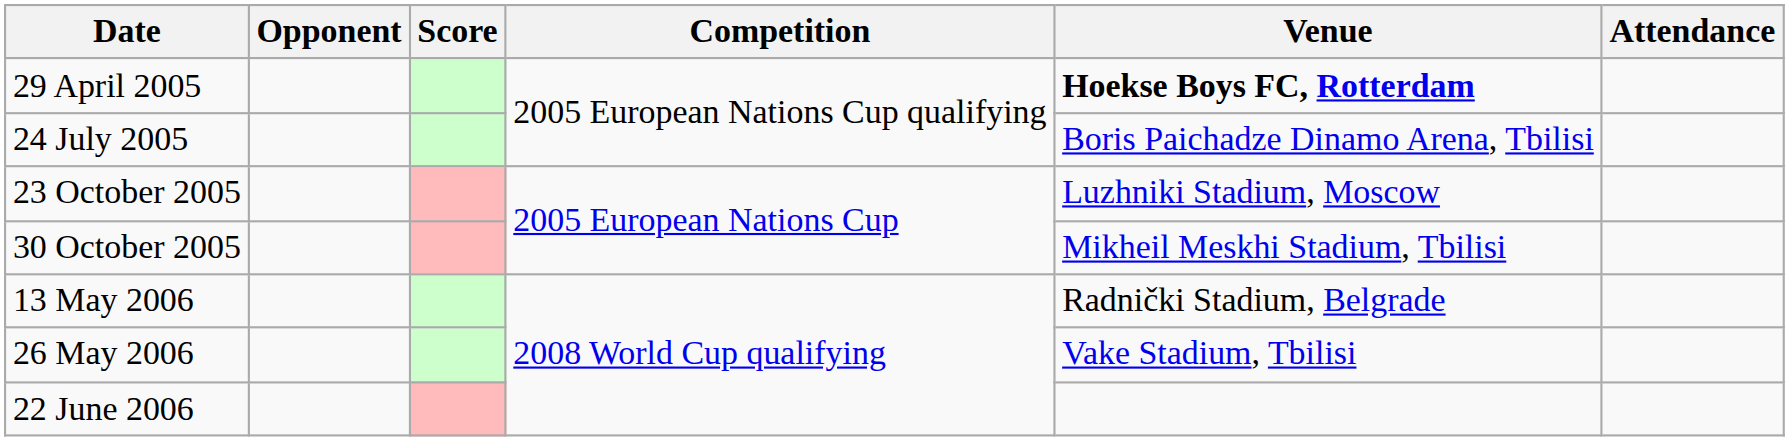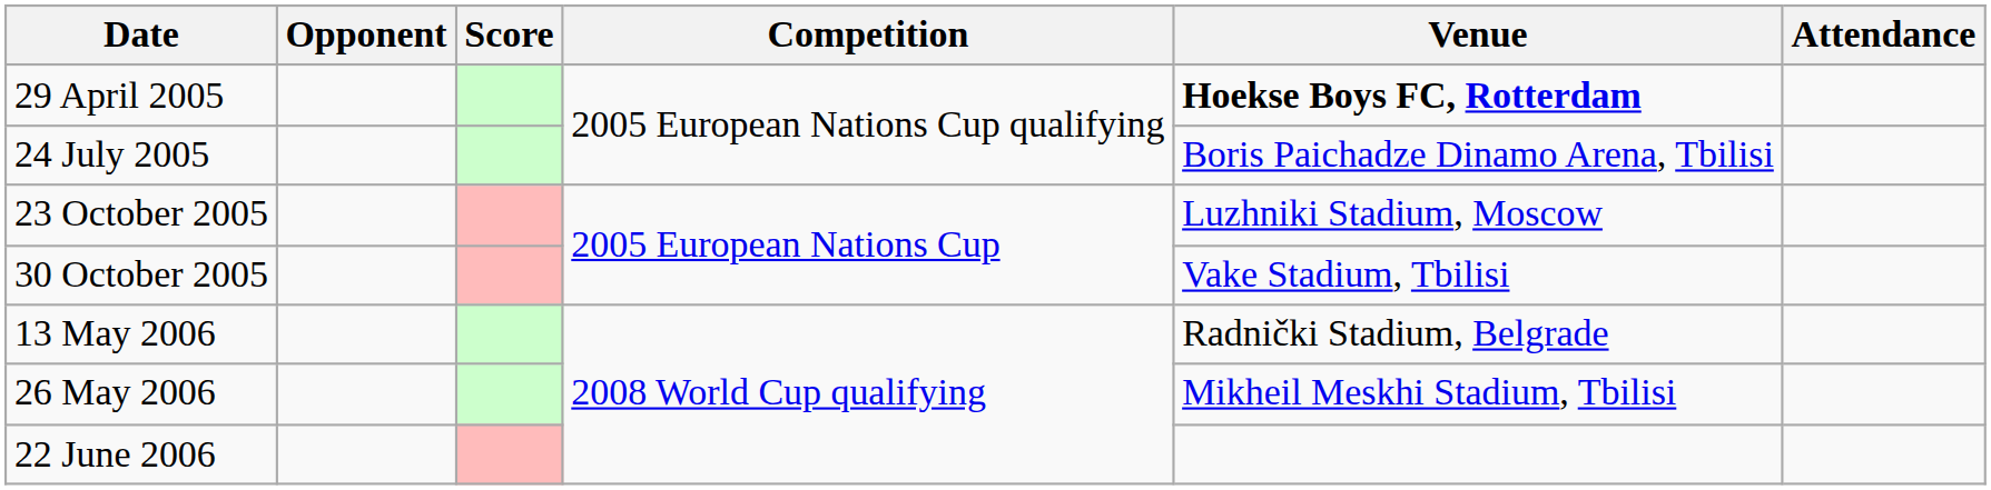30 October 2005 | Venue: Mikheil Meskhi Stadium, Tbilisi -> Vake Stadium, Tbilisi
26 May 2006 | Venue: Vake Stadium, Tbilisi -> Mikheil Meskhi Stadium, Tbilisi
